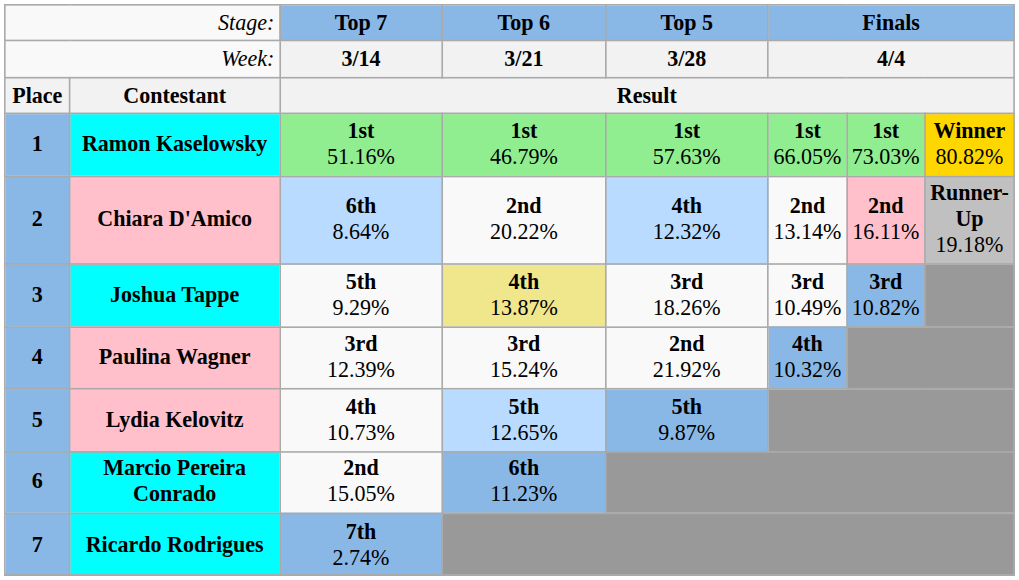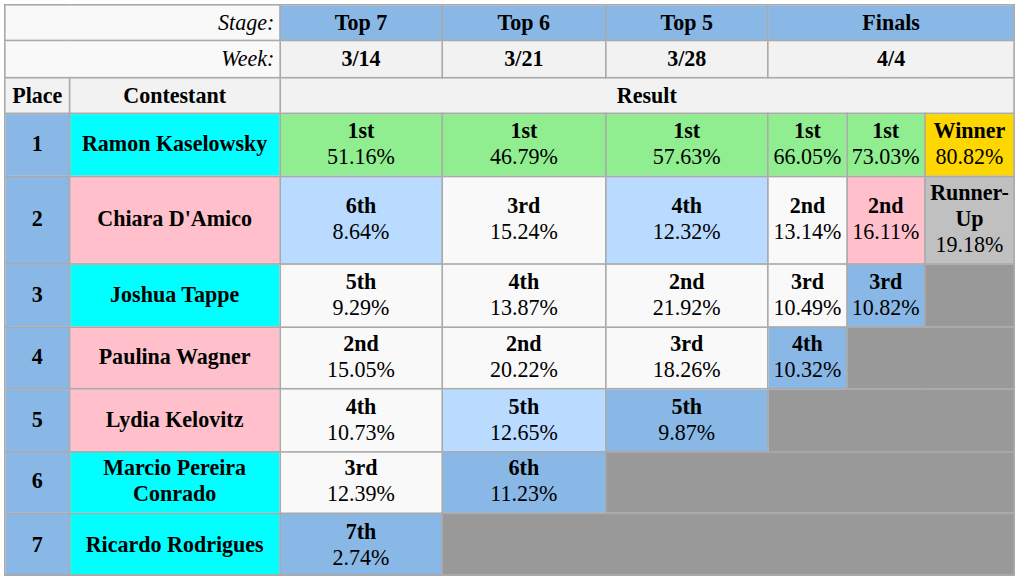Chiara D'Amico | column 4: 2nd 20.22% -> 3rd 15.24%
Joshua Tappe | column 4: khaki background -> no background
Joshua Tappe | column 5: 3rd 18.26% -> 2nd 21.92%
Paulina Wagner | column 3: 3rd 12.39% -> 2nd 15.05%
Paulina Wagner | column 4: 3rd 15.24% -> 2nd 20.22%
Paulina Wagner | column 5: 2nd 21.92% -> 3rd 18.26%
Marcio Pereira Conrado | column 3: 2nd 15.05% -> 3rd 12.39%
